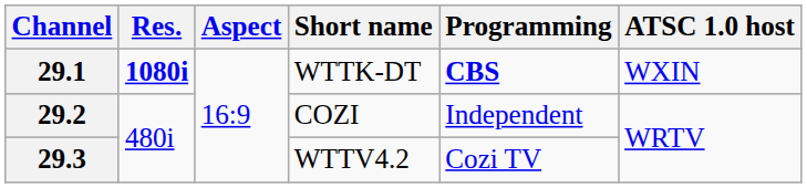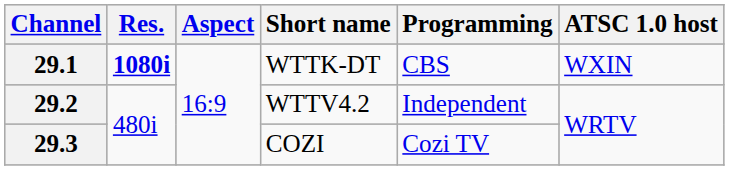29.1 | Programming: bold -> normal
29.2 | Short name: COZI -> WTTV4.2
29.3 | Short name: WTTV4.2 -> COZI
